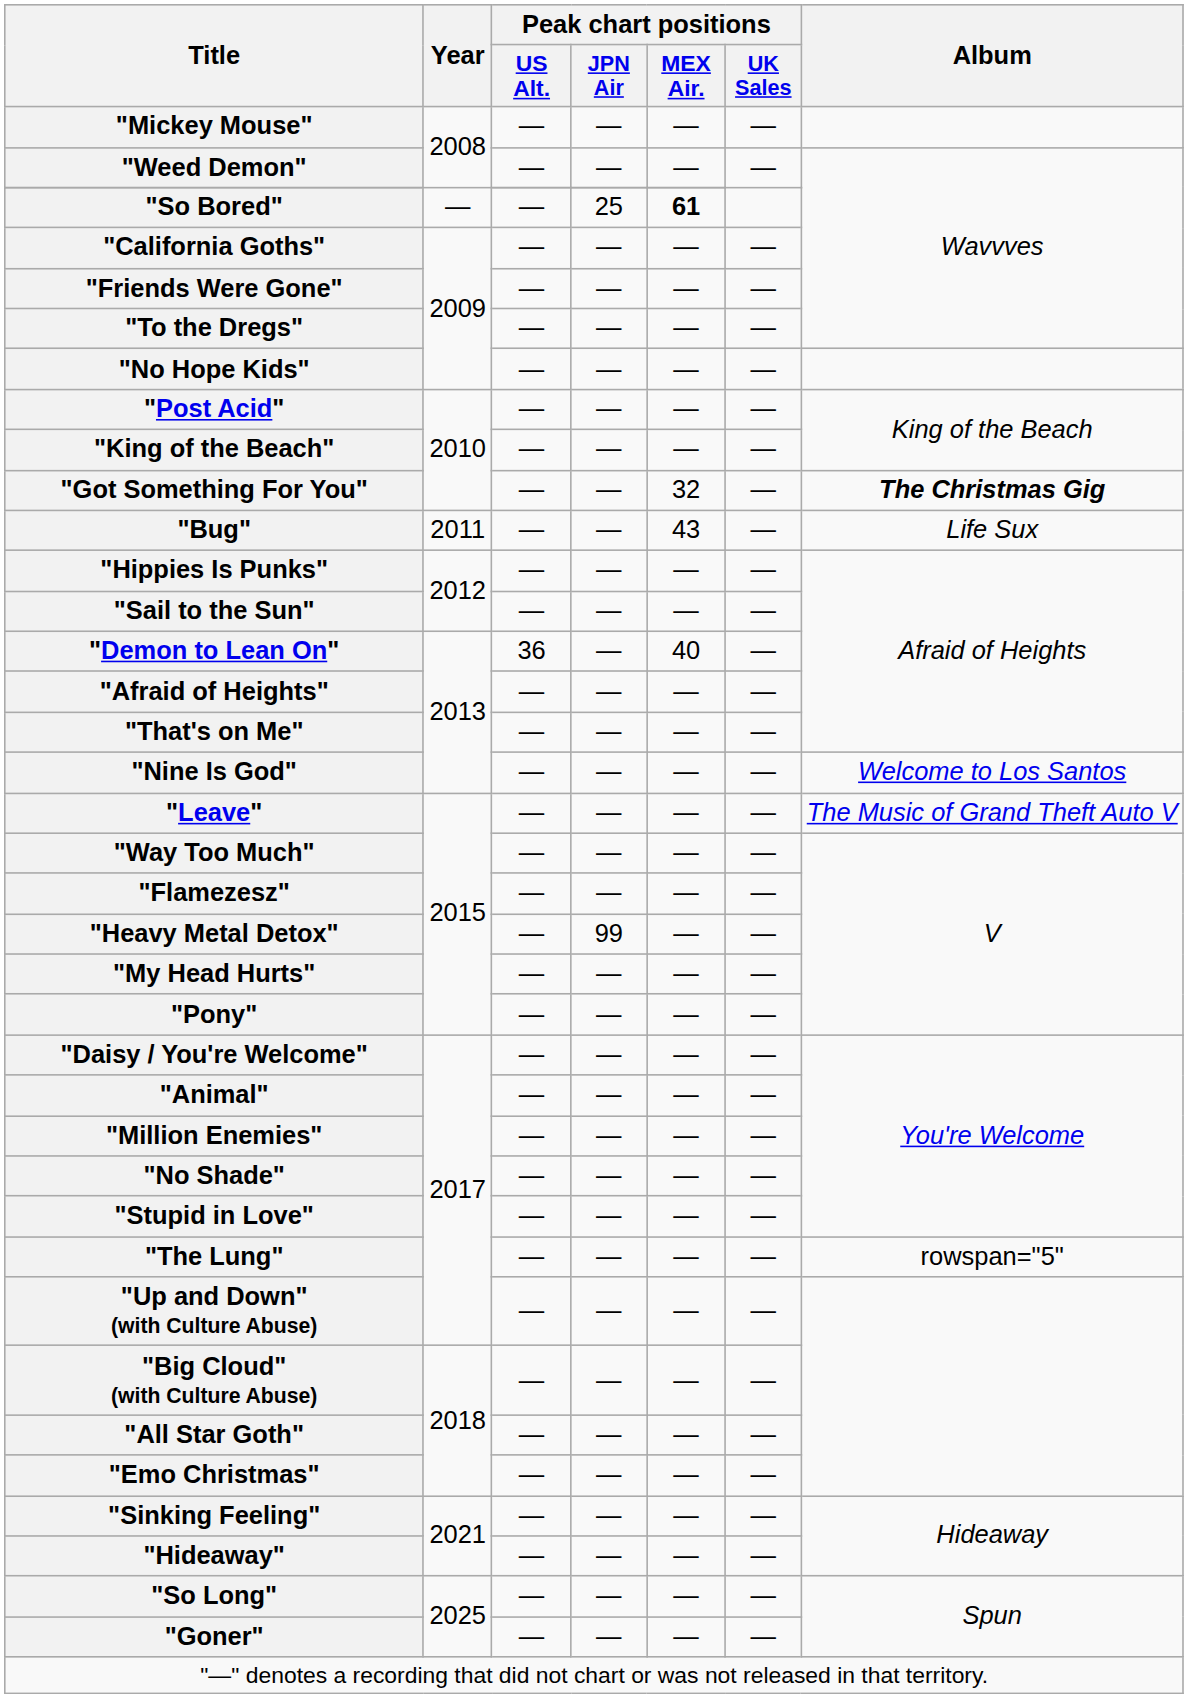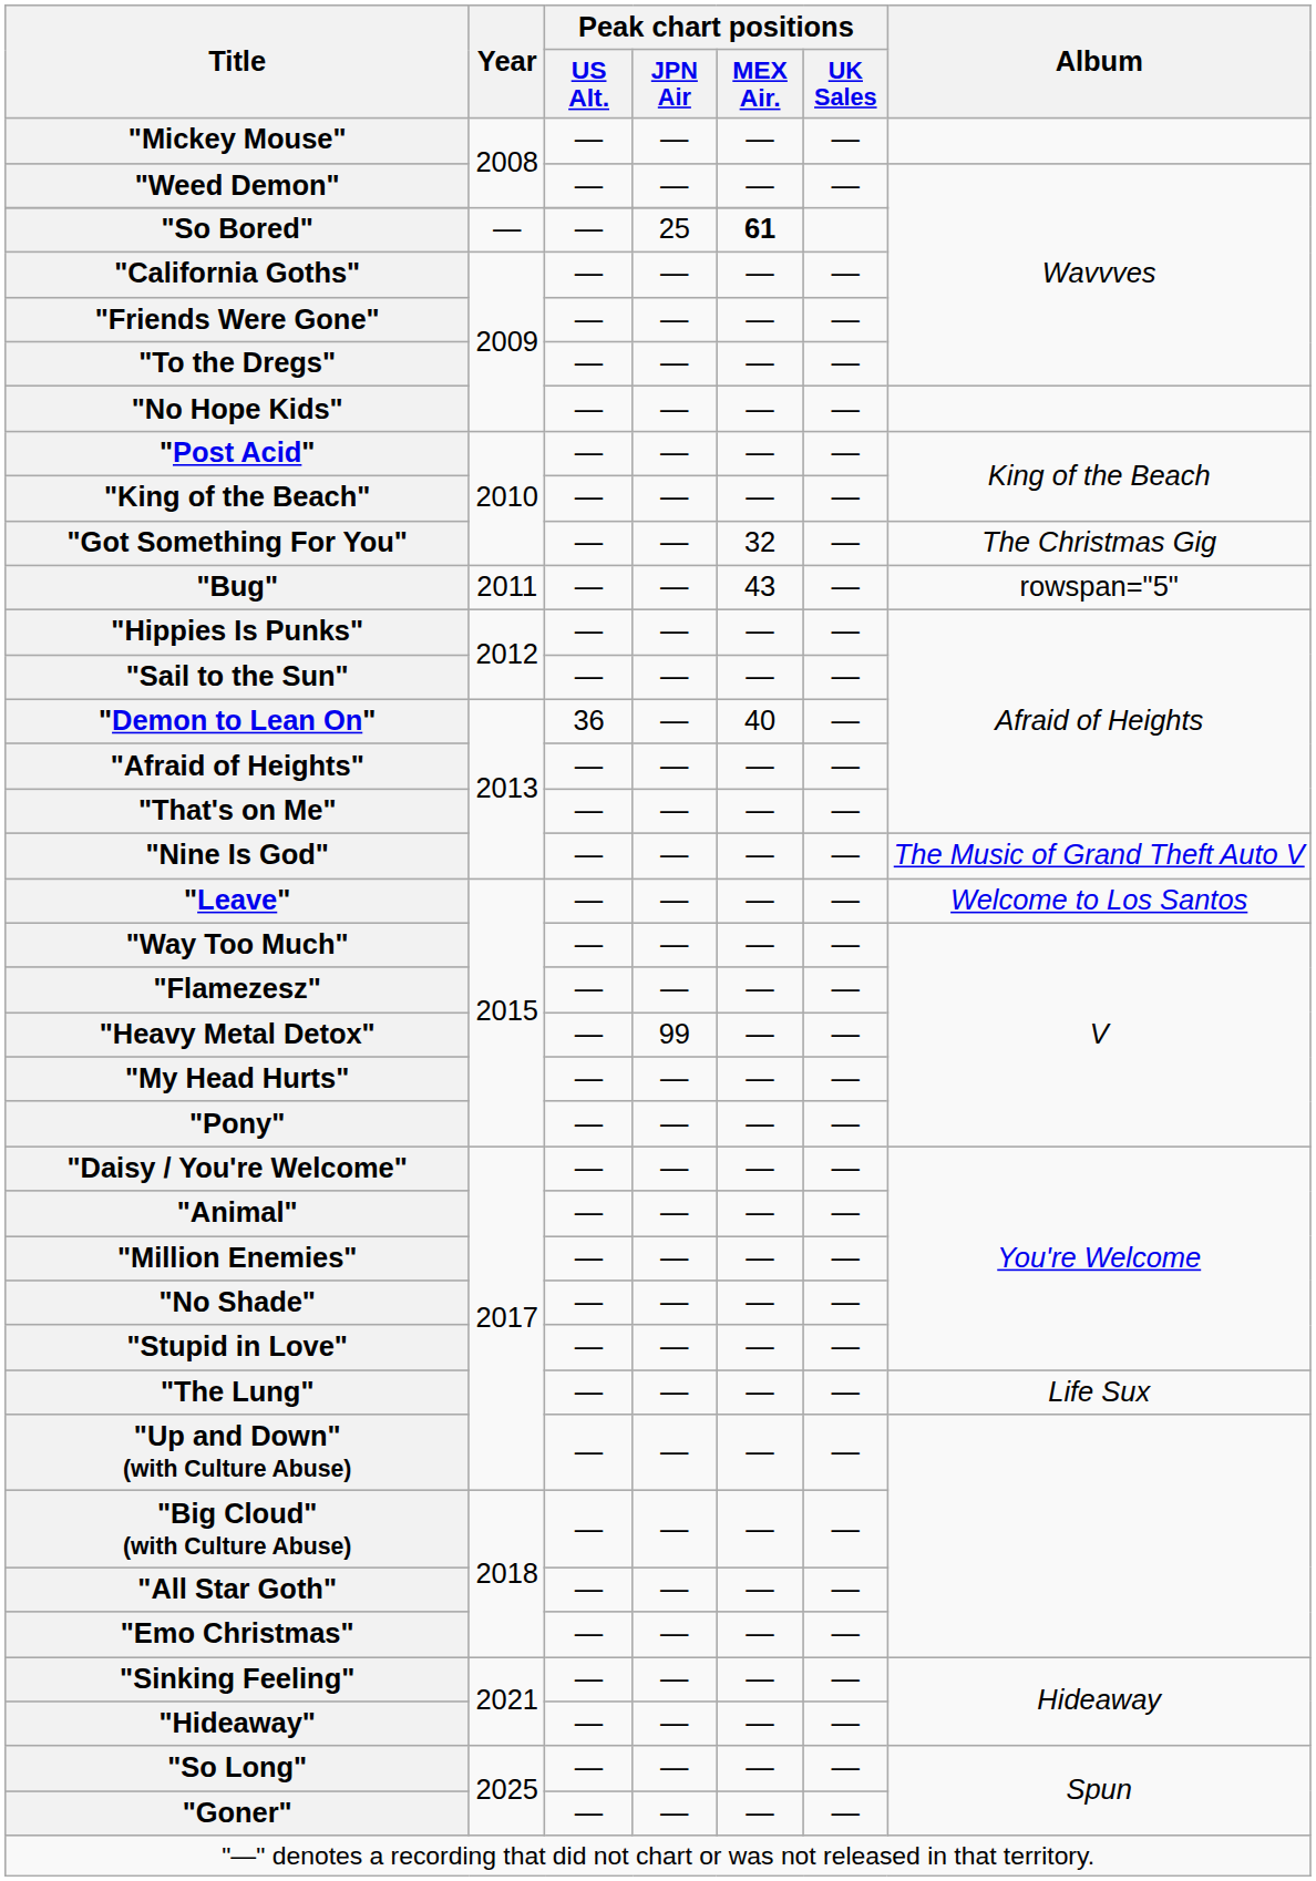"Got Something For You" | Album: bold -> normal
"Bug" | Album: Life Sux -> rowspan="5"
"Nine Is God" | Album: Welcome to Los Santos -> The Music of Grand Theft Auto V
"Leave" | Album: The Music of Grand Theft Auto V -> Welcome to Los Santos
"The Lung" | Album: rowspan="5" -> Life Sux
